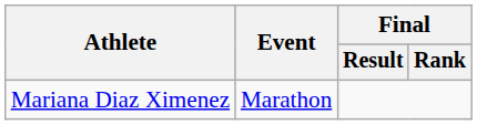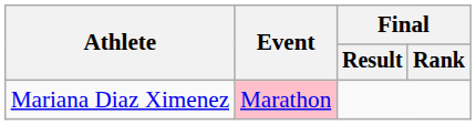Mariana Diaz Ximenez | Event: no background -> pink background
